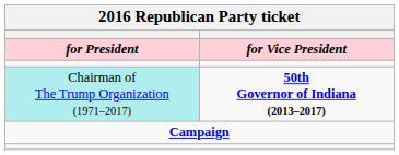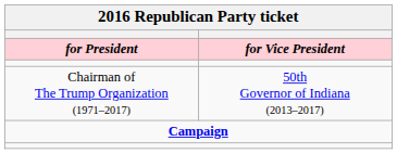Chairman of The Trump Organization (1971–2017) | column 1: paleturquoise background -> no background
Chairman of The Trump Organization (1971–2017) | column 2: bold -> normal
